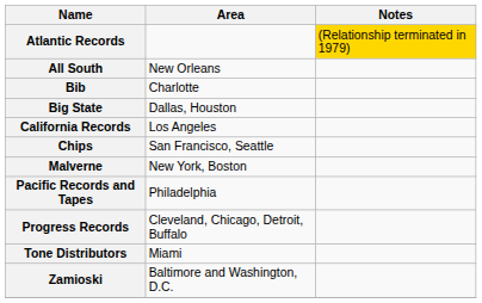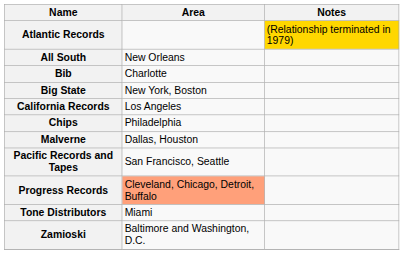Big State | Area: Dallas, Houston -> New York, Boston
Chips | Area: San Francisco, Seattle -> Philadelphia
Malverne | Area: New York, Boston -> Dallas, Houston
Pacific Records and Tapes | Area: Philadelphia -> San Francisco, Seattle
Progress Records | Area: no background -> lightsalmon background
